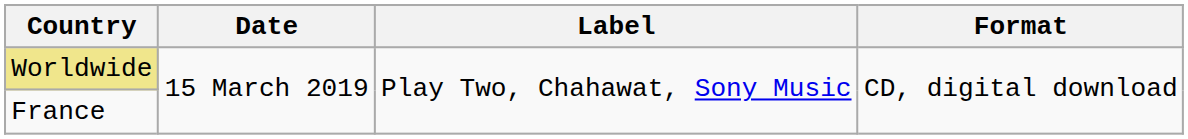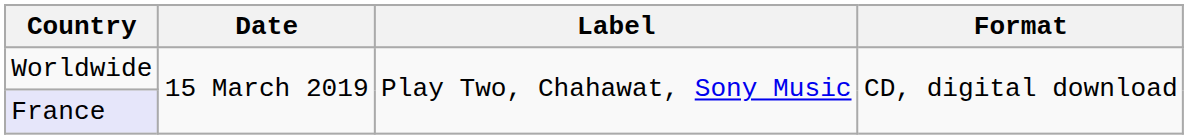Worldwide | Country: khaki background -> no background
France | Country: no background -> lavender background
